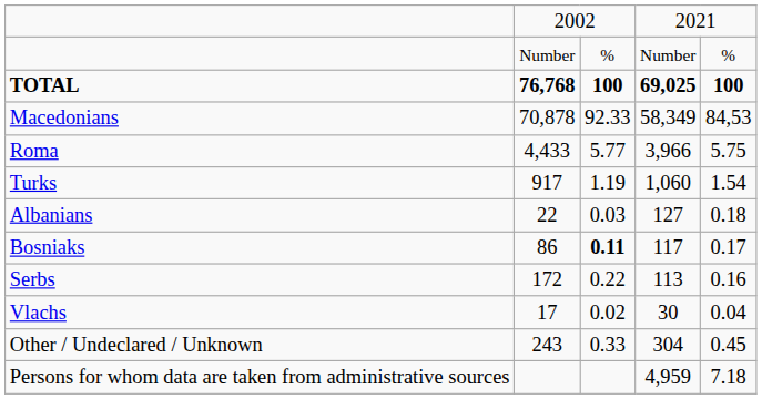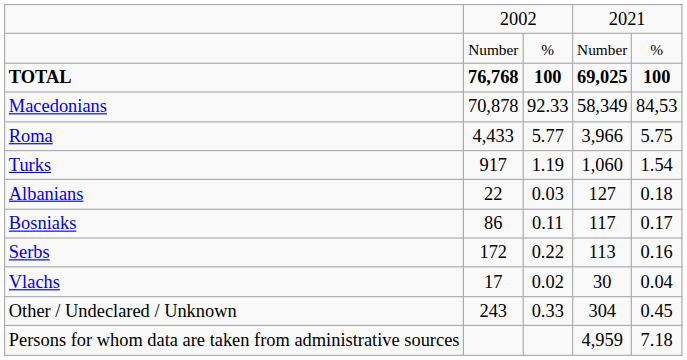Bosniaks | column 3: bold -> normal
